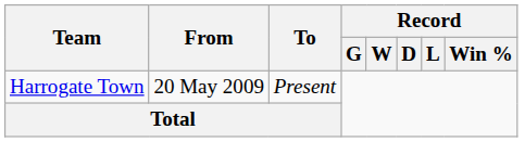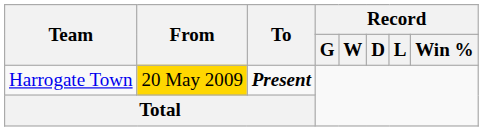Harrogate Town | From: no background -> gold background
Harrogate Town | To: normal -> bold
